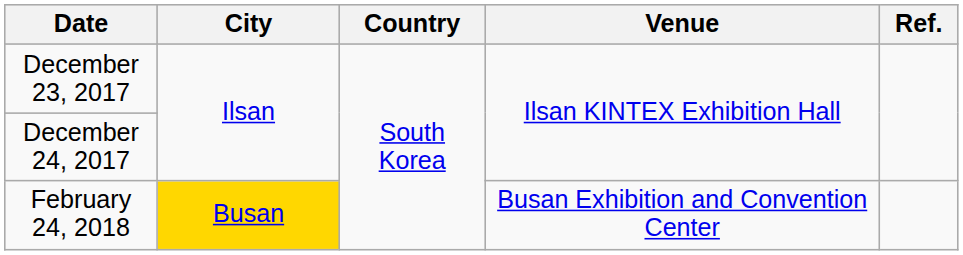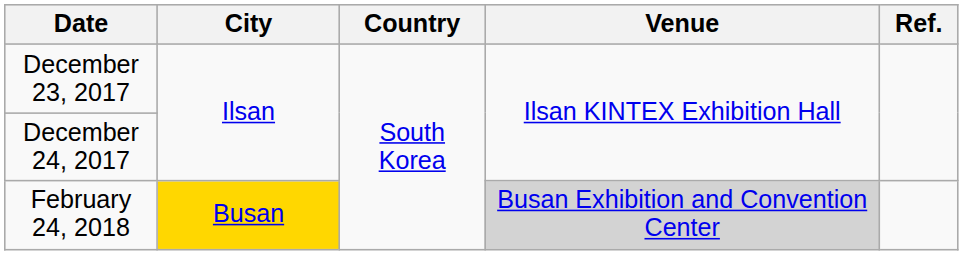February 24, 2018 | Venue: no background -> lightgrey background
